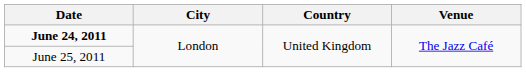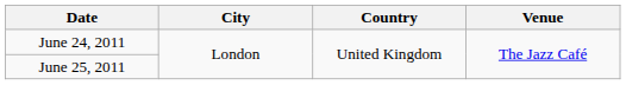June 24, 2011 | Date: bold -> normal
